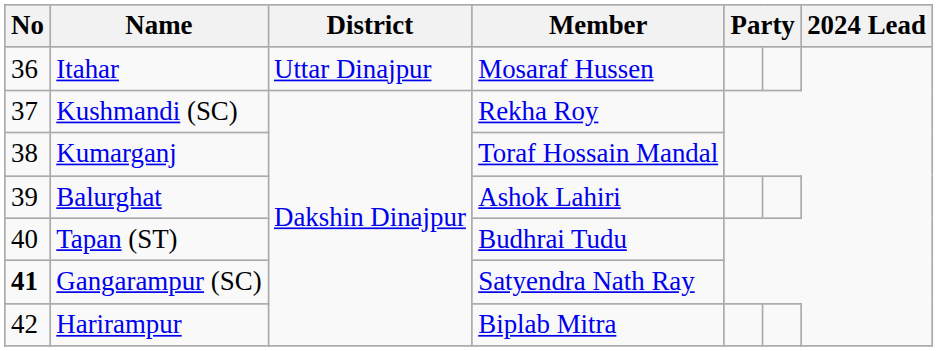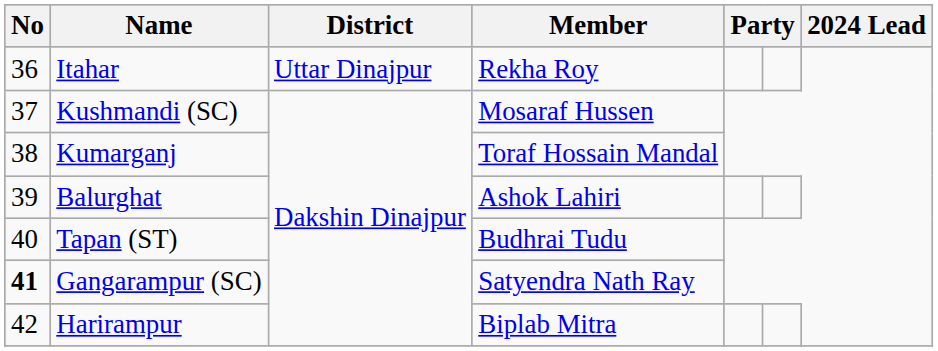Itahar | Member: Mosaraf Hussen -> Rekha Roy
Kushmandi (SC) | Member: Rekha Roy -> Mosaraf Hussen
